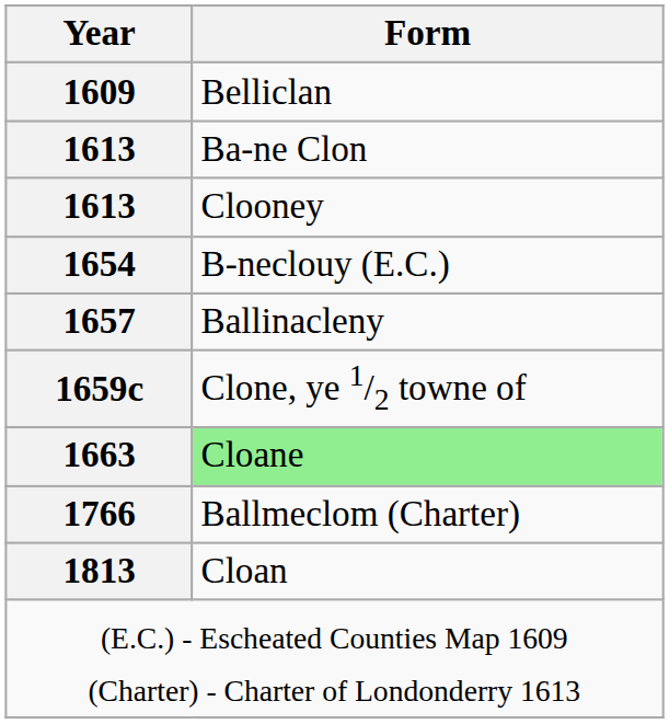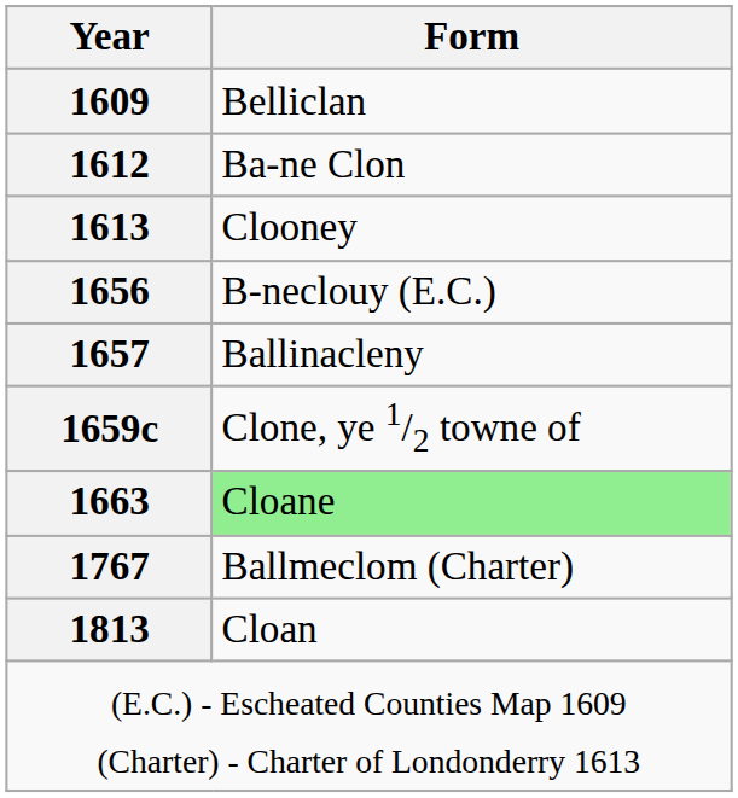row 3 | Year: 1613 -> 1612
row 5 | Year: 1654 -> 1656
row 9 | Year: 1766 -> 1767
